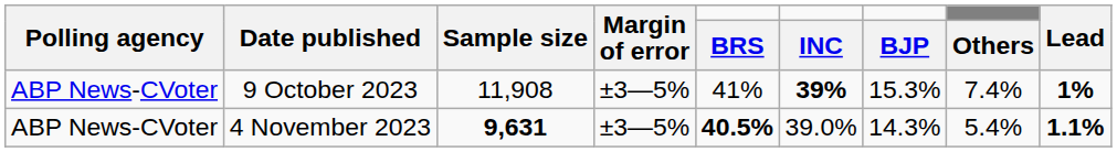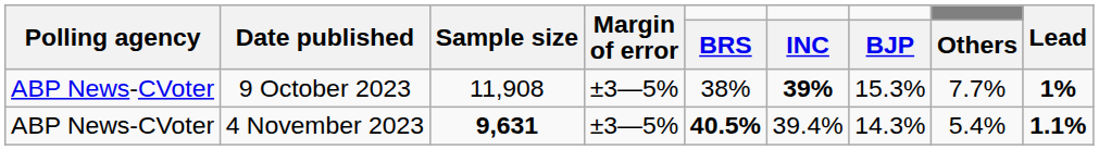9 October 2023 | BRS: 41% -> 38%
9 October 2023 | Others: 7.4% -> 7.7%
4 November 2023 | INC: 39.0% -> 39.4%
